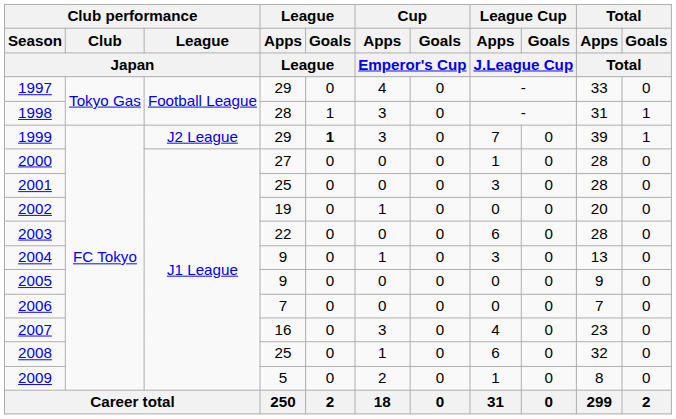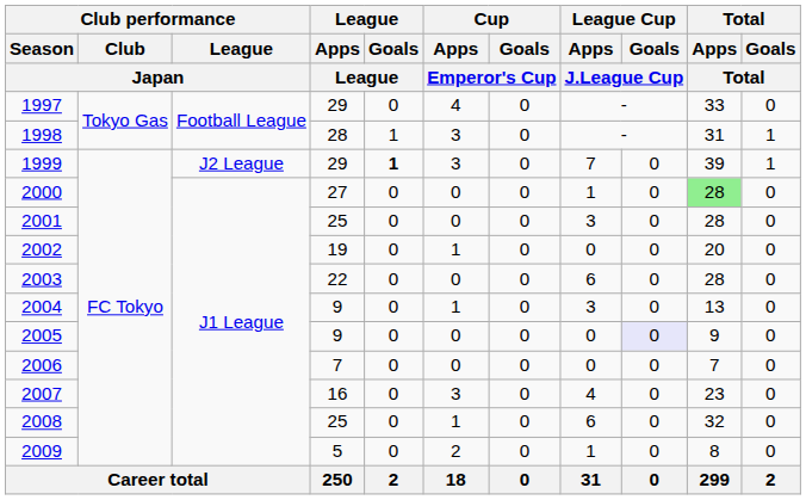2000 | Total / Apps / Total: no background -> lightgreen background
2005 | League Cup / Goals / J.League Cup: no background -> lavender background
